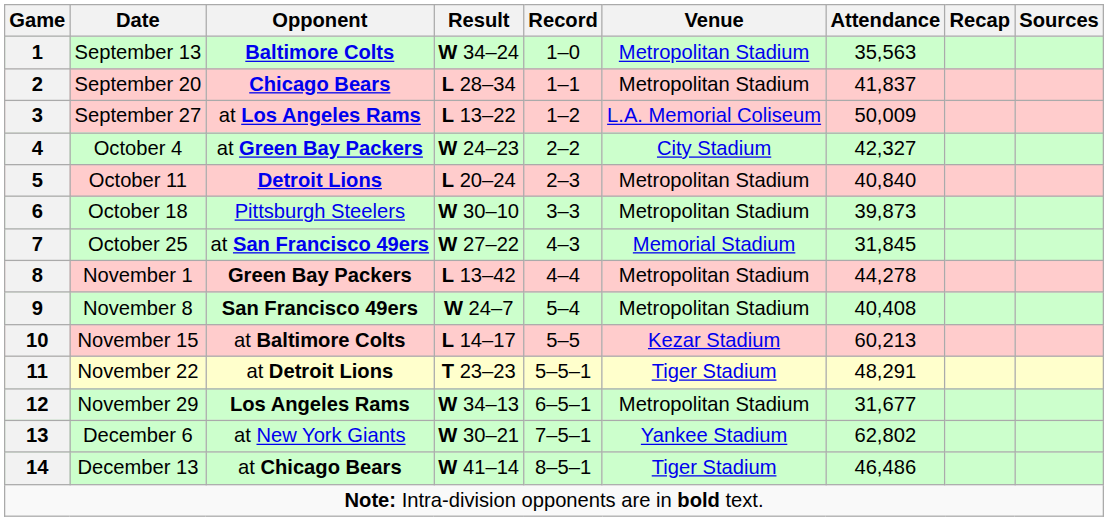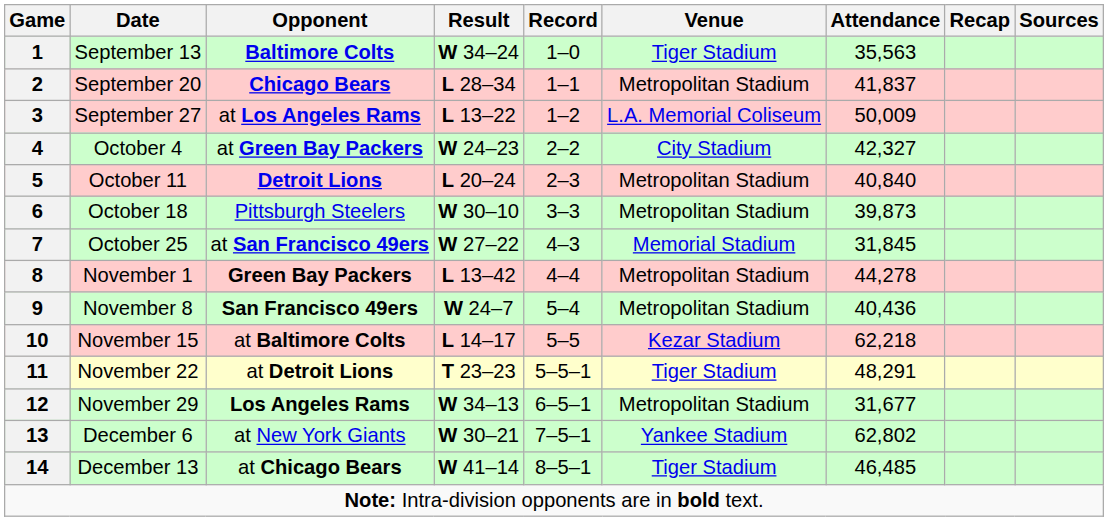1 | Venue: Metropolitan Stadium -> Tiger Stadium
9 | Attendance: 40,408 -> 40,436
10 | Attendance: 60,213 -> 62,218
14 | Attendance: 46,486 -> 46,485
